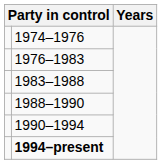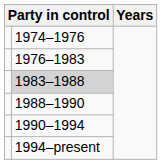1983–1988 | column 2: no background -> lightgrey background
1994–present | column 2: bold -> normal
